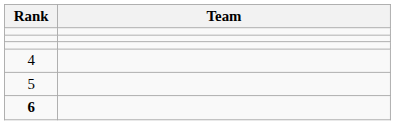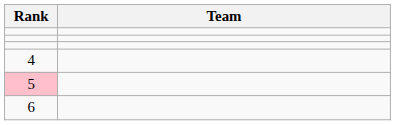row 6 | Rank: no background -> pink background
row 7 | Rank: bold -> normal
